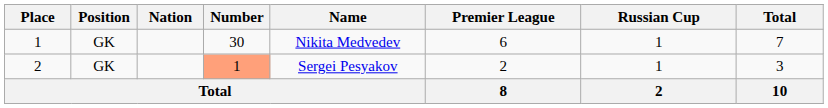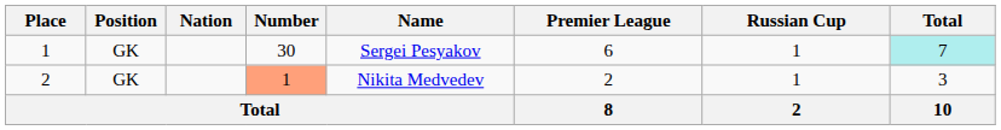row 2 | Name: Nikita Medvedev -> Sergei Pesyakov
row 2 | Total: no background -> paleturquoise background
row 3 | Name: Sergei Pesyakov -> Nikita Medvedev
